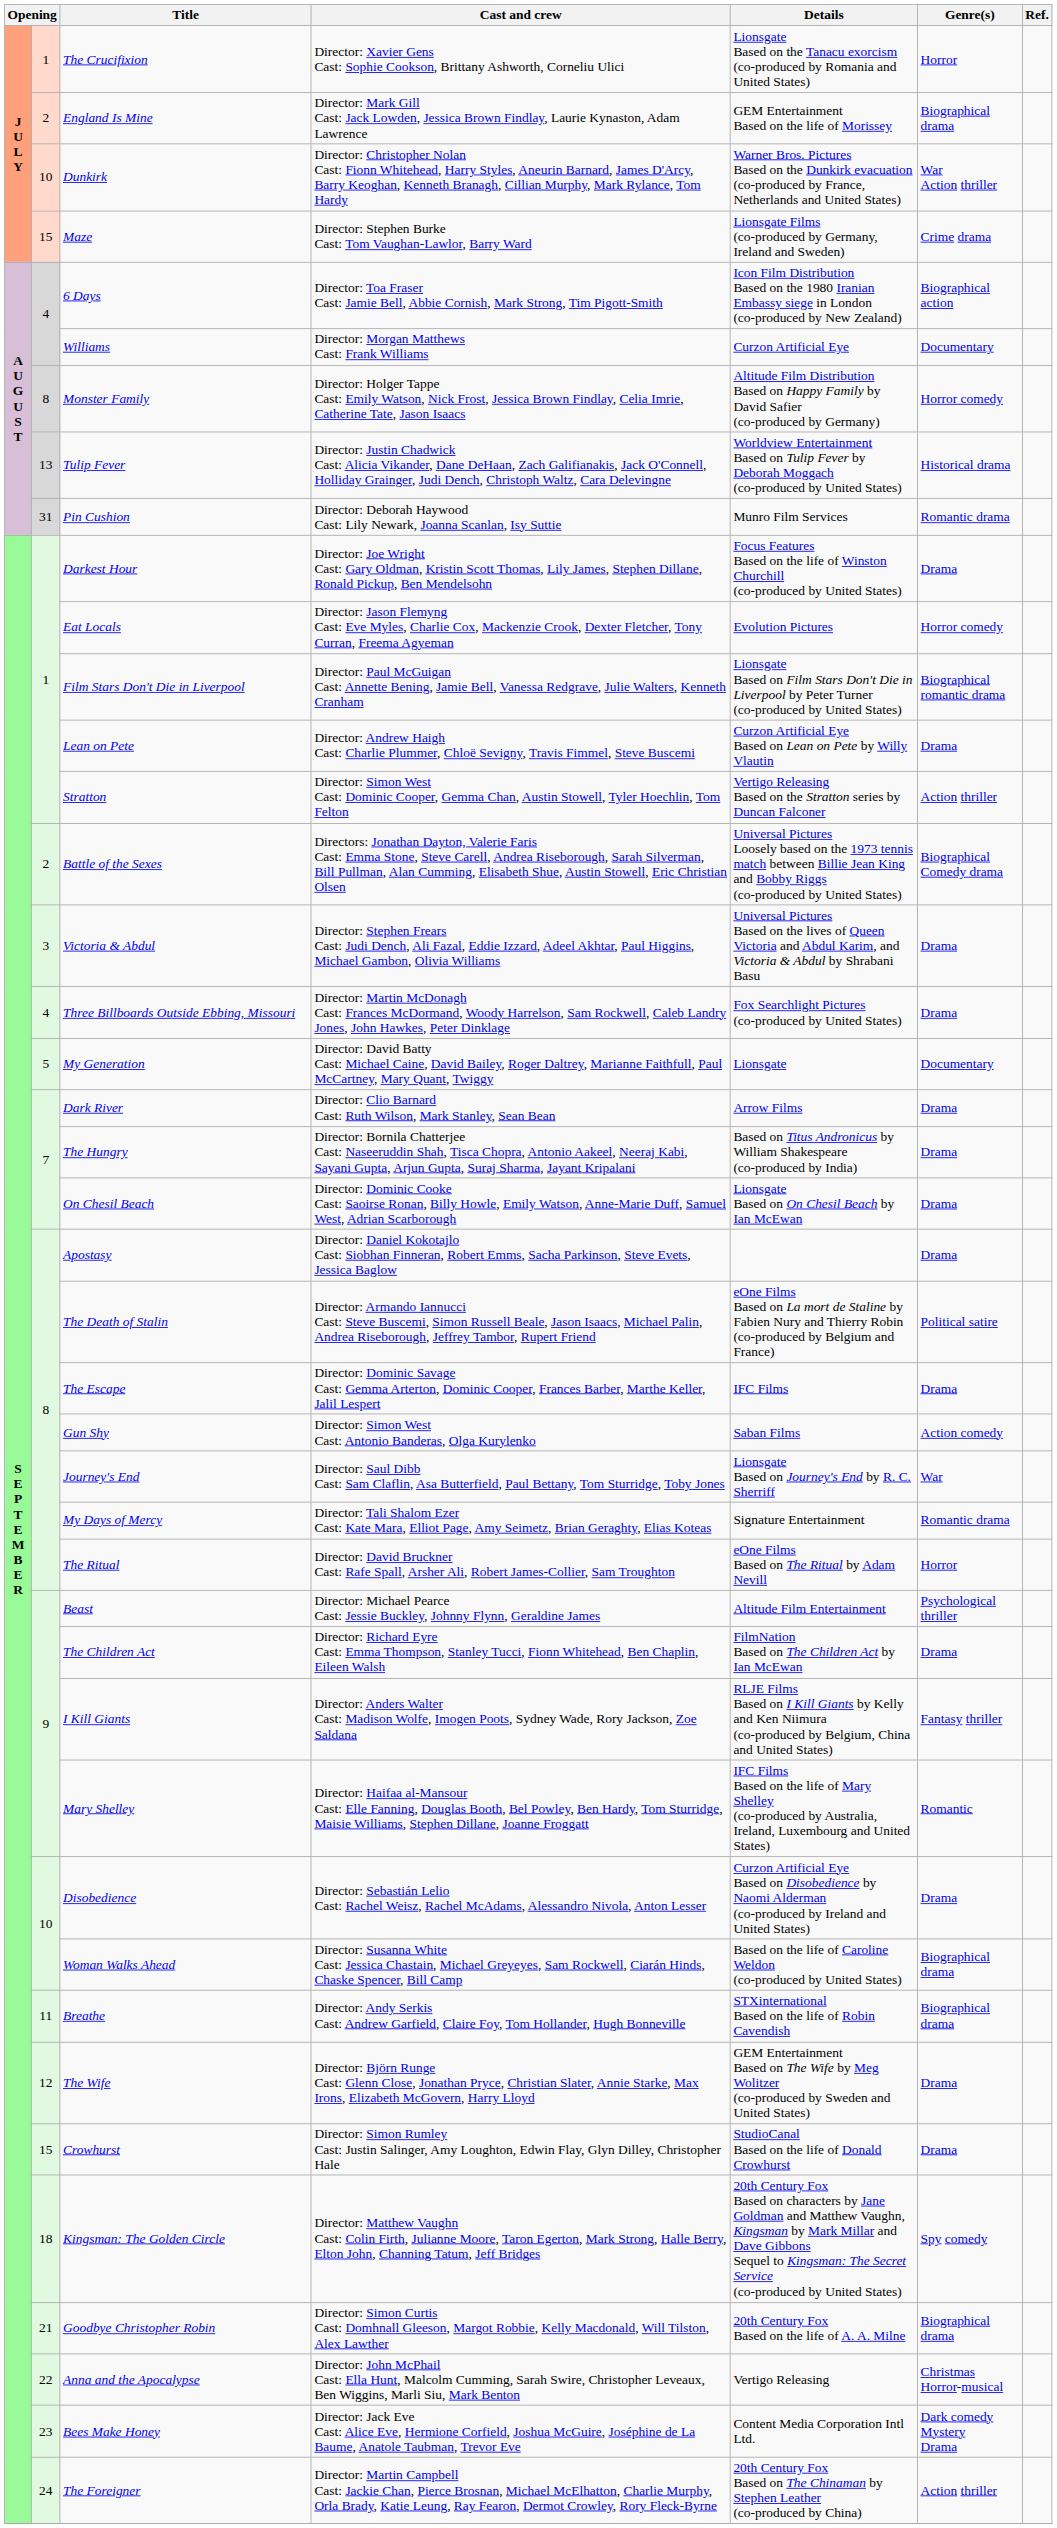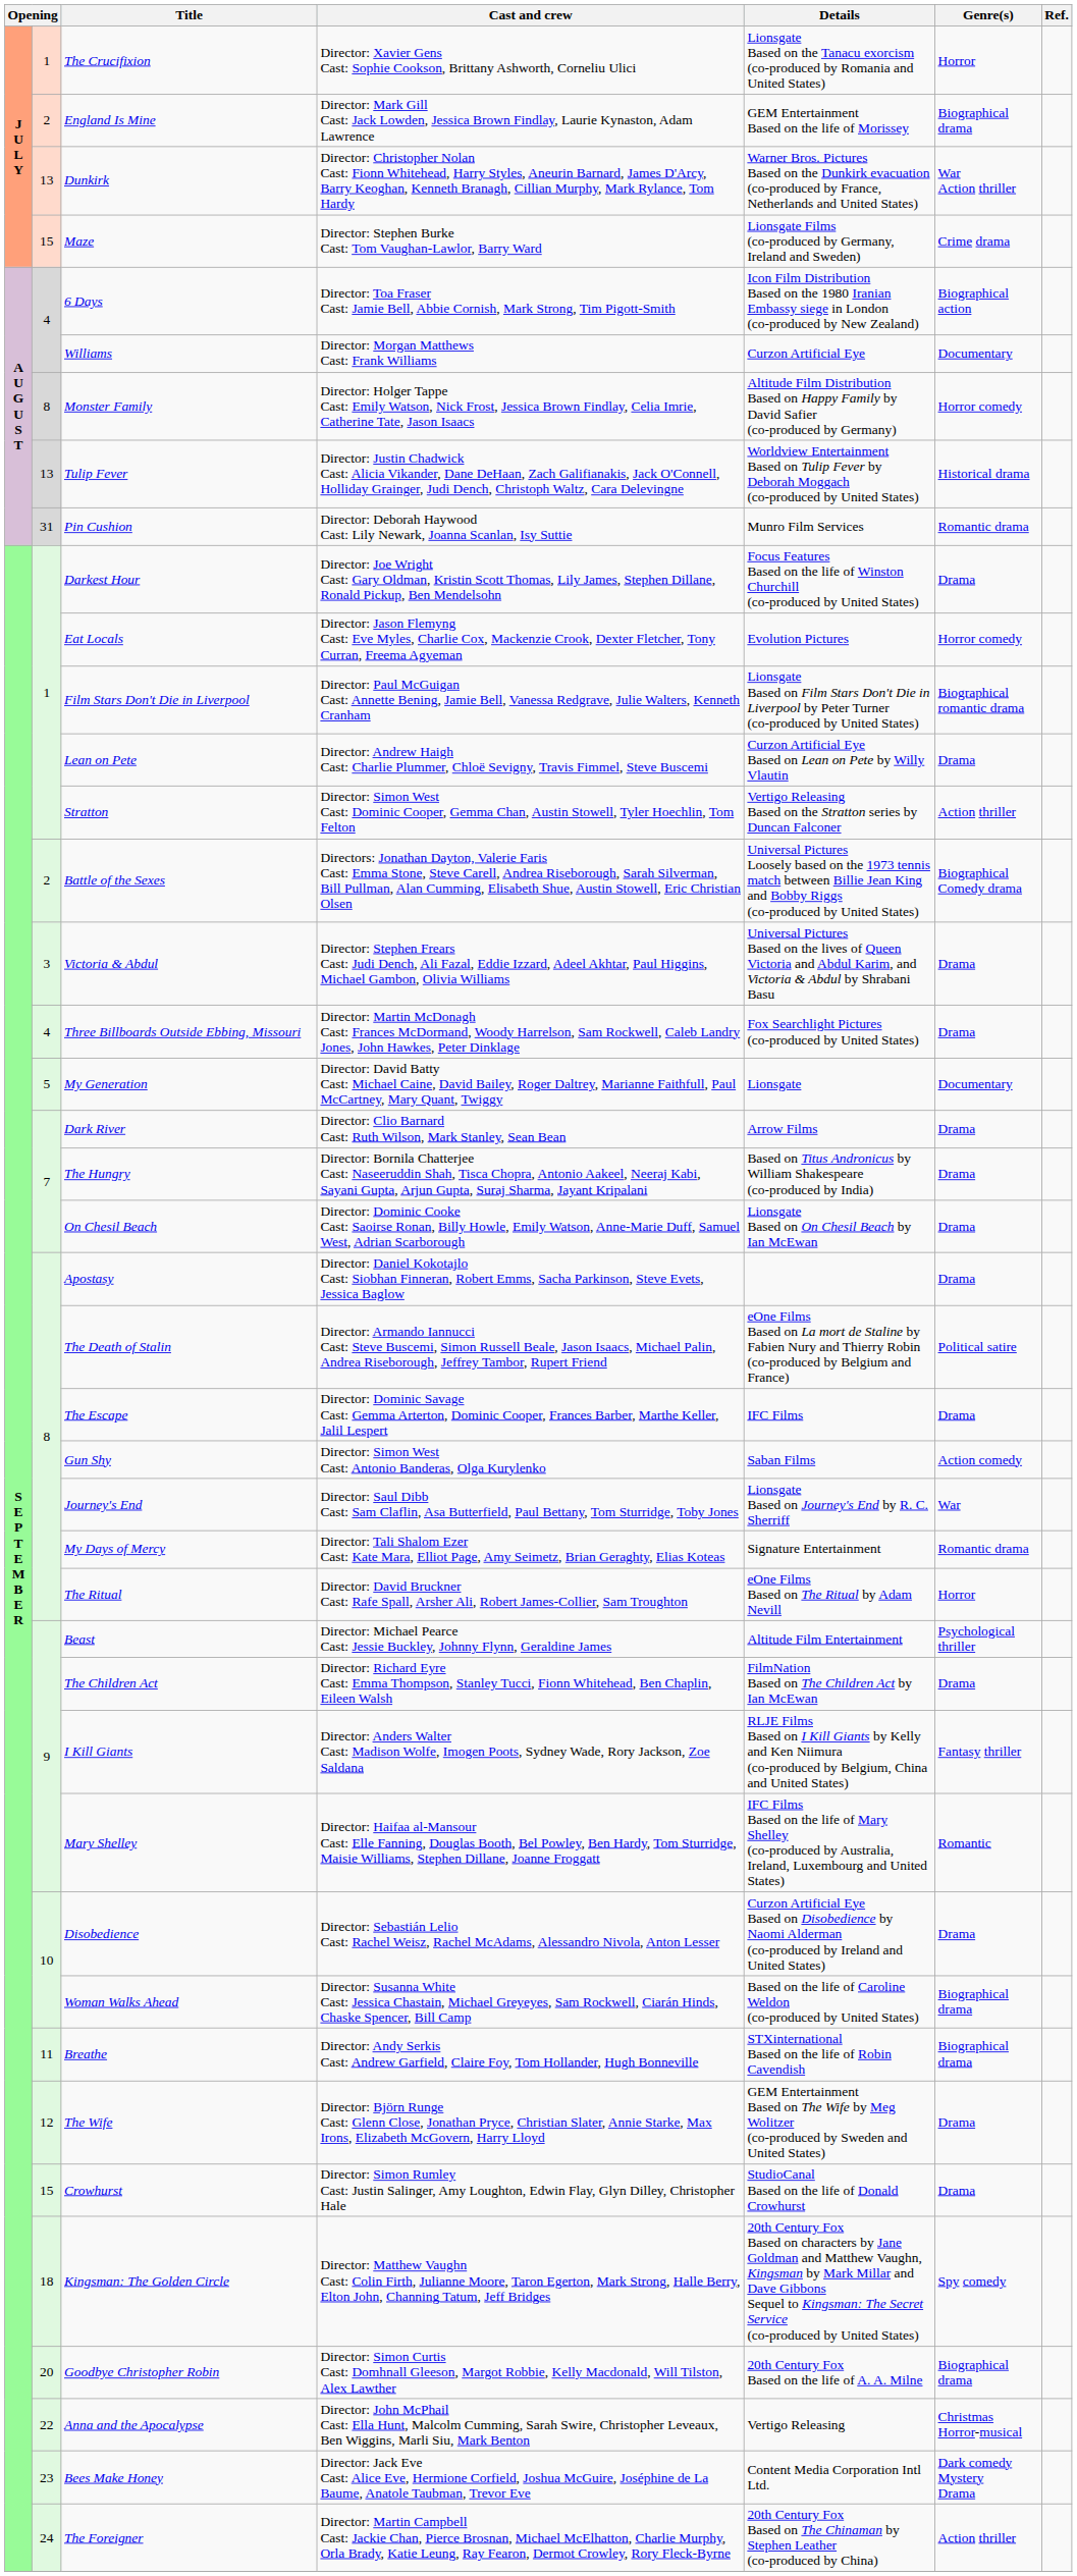Dunkirk | column 2: 10 -> 13
Goodbye Christopher Robin | column 2: 21 -> 20
